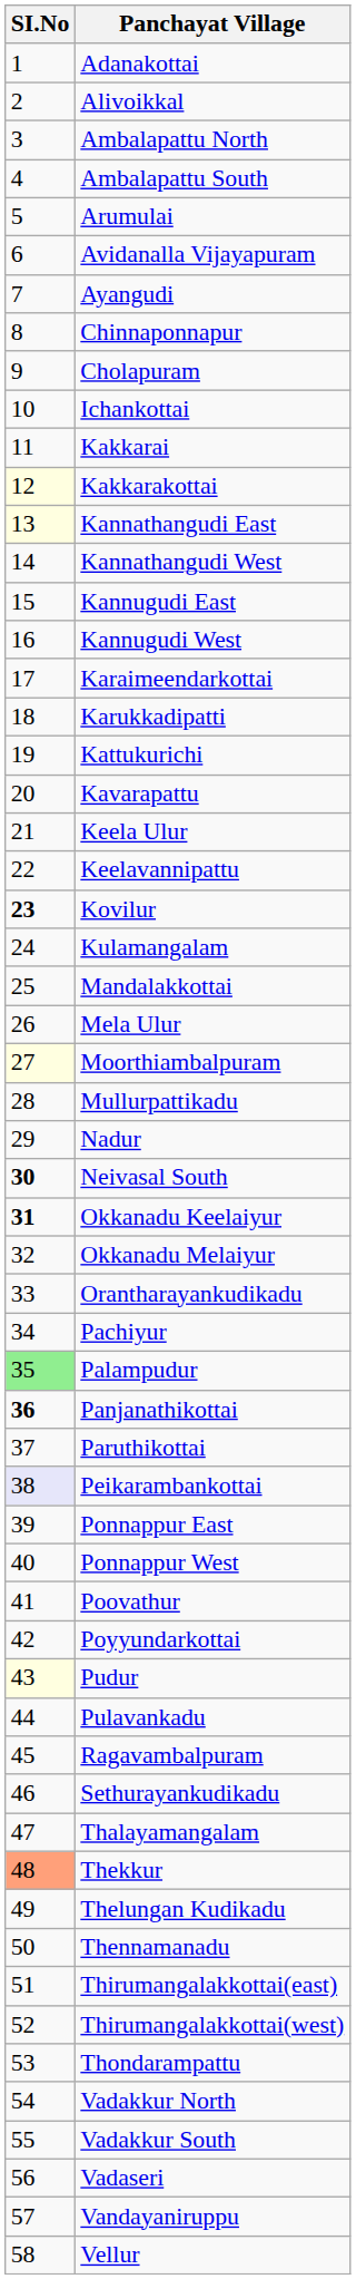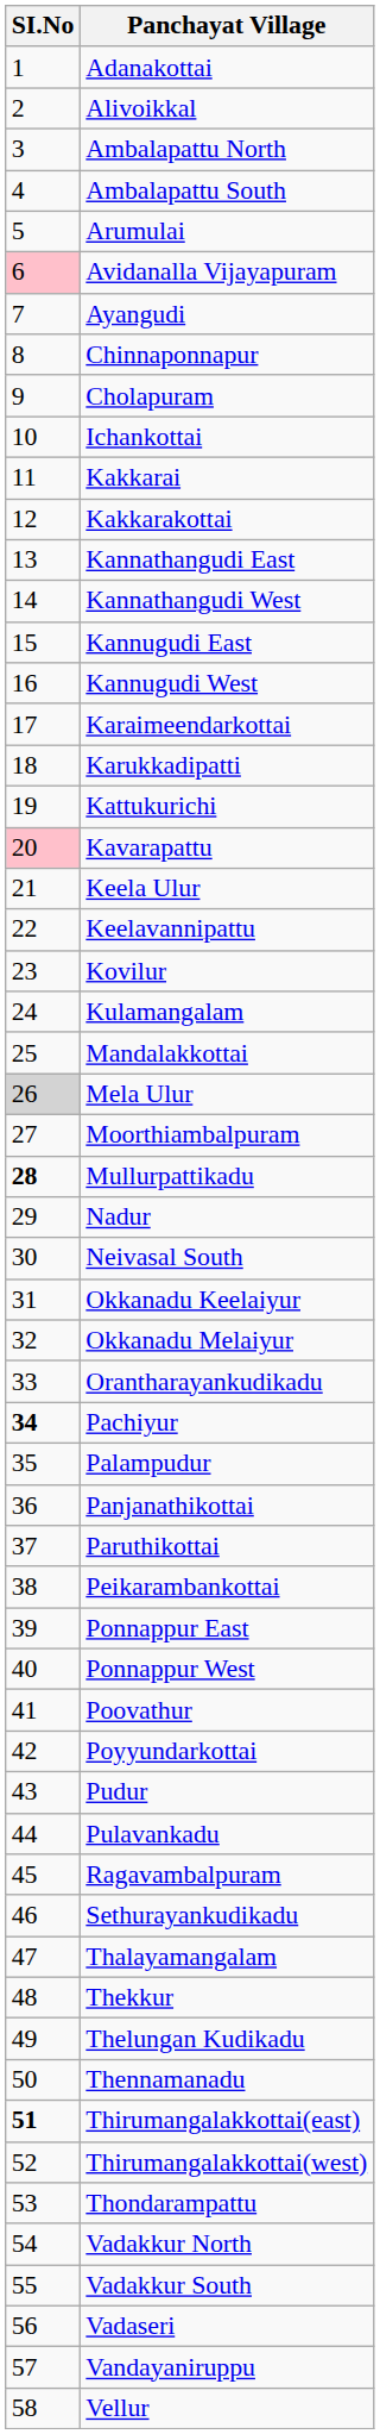Avidanalla Vijayapuram | SI.No: no background -> pink background
Kakkarakottai | SI.No: lightyellow background -> no background
Kannathangudi East | SI.No: lightyellow background -> no background
Kavarapattu | SI.No: no background -> pink background
Kovilur | SI.No: bold -> normal
Mela Ulur | SI.No: no background -> lightgrey background
Moorthiambalpuram | SI.No: lightyellow background -> no background
Mullurpattikadu | SI.No: normal -> bold
Neivasal South | SI.No: bold -> normal
Okkanadu Keelaiyur | SI.No: bold -> normal
Pachiyur | SI.No: normal -> bold
Palampudur | SI.No: lightgreen background -> no background
Panjanathikottai | SI.No: bold -> normal
Peikarambankottai | SI.No: lavender background -> no background
Pudur | SI.No: lightyellow background -> no background
Thekkur | SI.No: lightsalmon background -> no background
Thirumangalakkottai(east) | SI.No: normal -> bold
